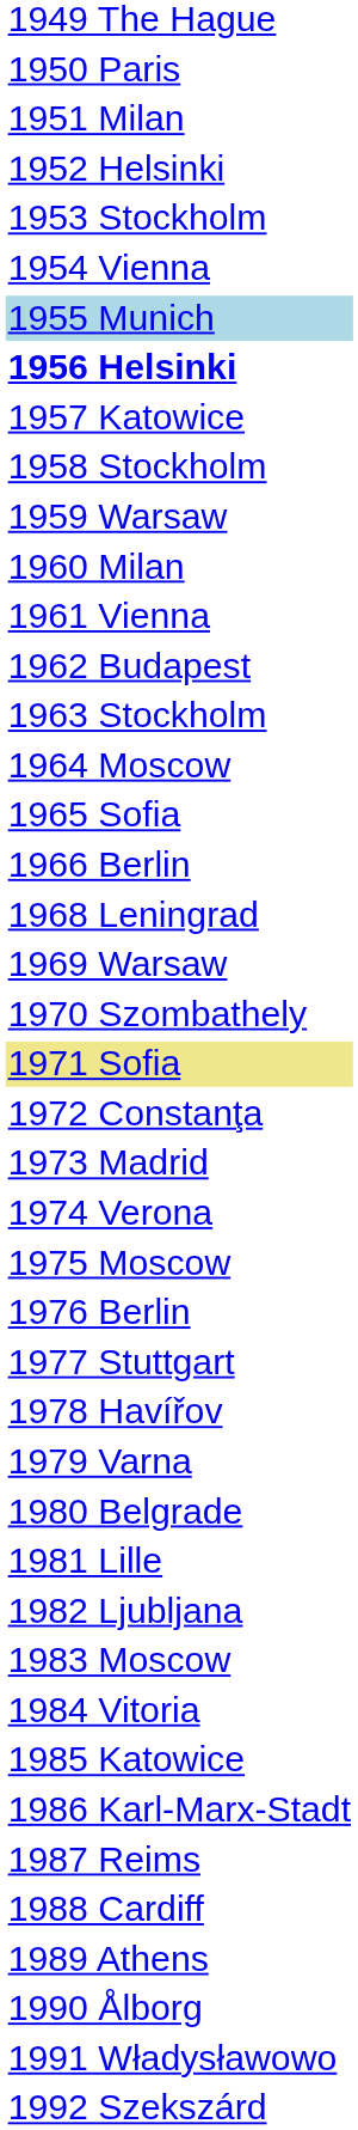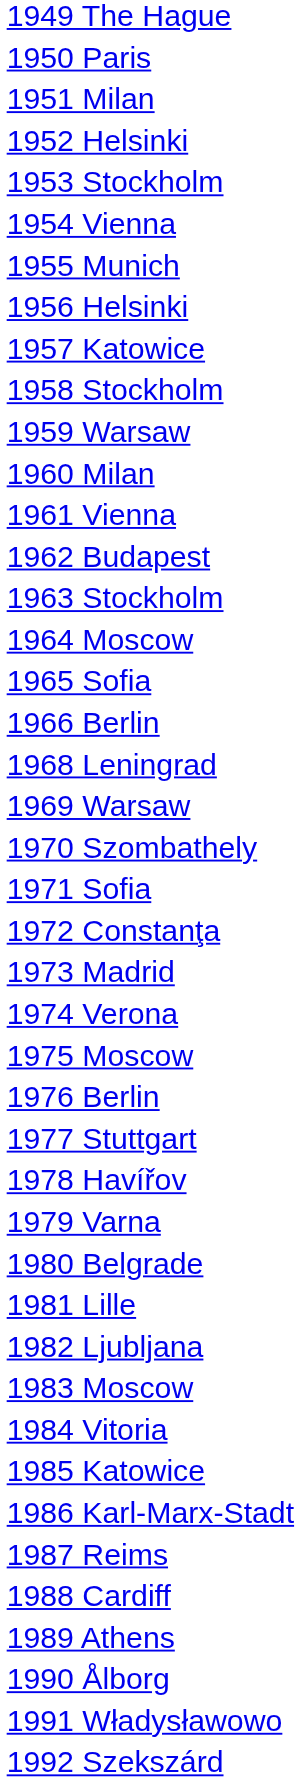1955 Munich | column 1: lightblue background -> no background
1956 Helsinki | column 1: bold -> normal
1971 Sofia | column 1: khaki background -> no background
